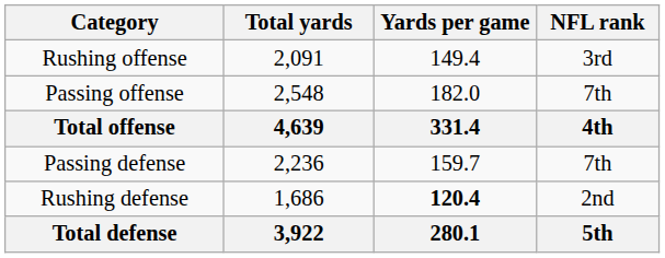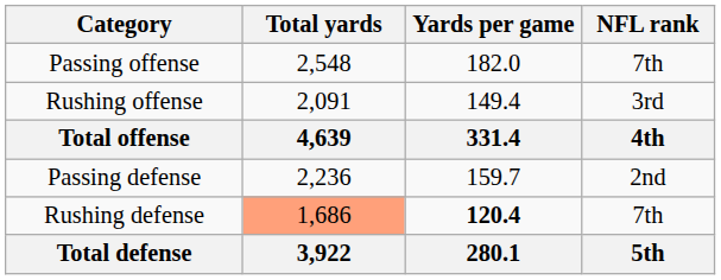rows swapped: Passing offense <-> Rushing offense
Passing defense | NFL rank: 7th -> 2nd
Rushing defense | Total yards: no background -> lightsalmon background
Rushing defense | NFL rank: 2nd -> 7th
